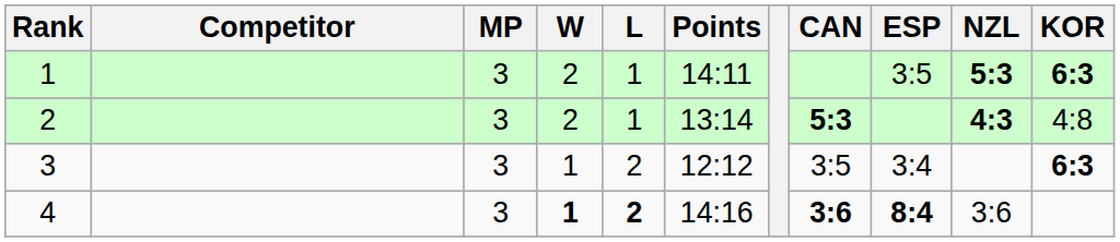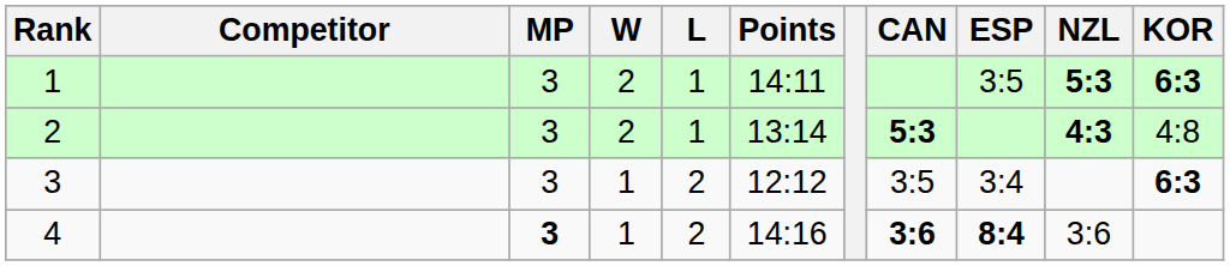4 | MP: normal -> bold
4 | W: bold -> normal
4 | L: bold -> normal
